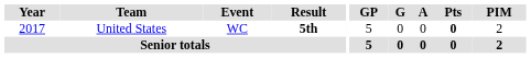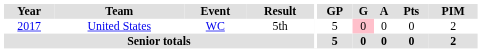United States | Result: bold -> normal
United States | G: no background -> pink background
United States | Pts: bold -> normal
